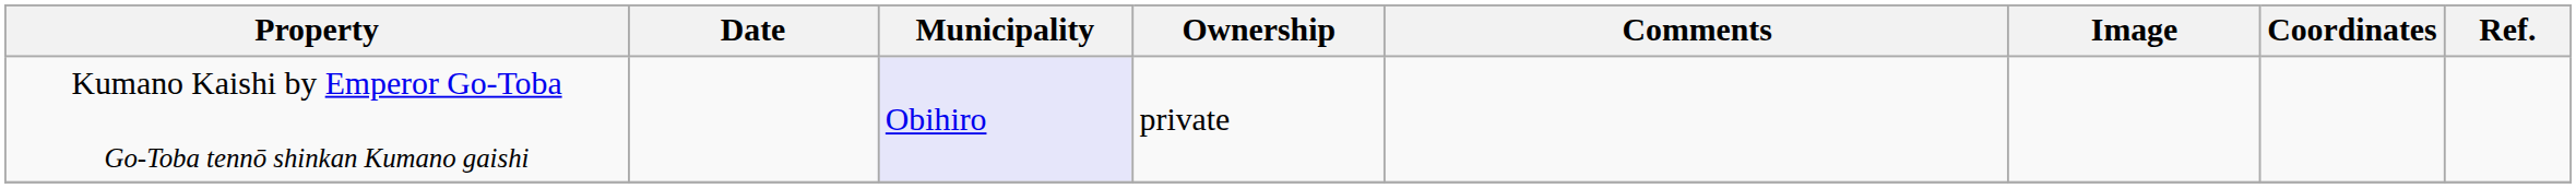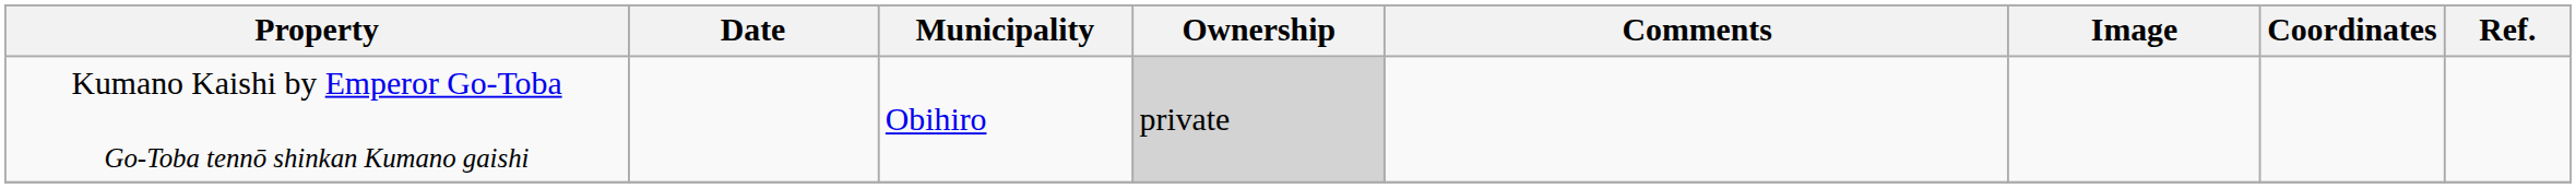row 2 | Municipality: lavender background -> no background
row 2 | Ownership: no background -> lightgrey background
